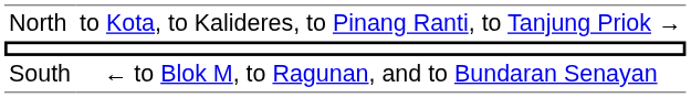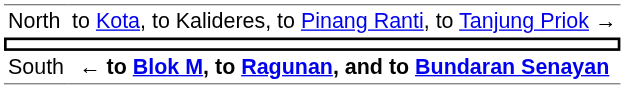South | column 2: normal -> bold
